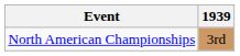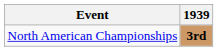North American Championships | 1939: normal -> bold
